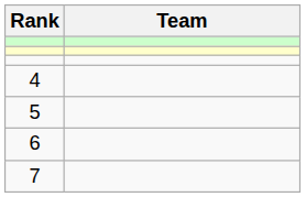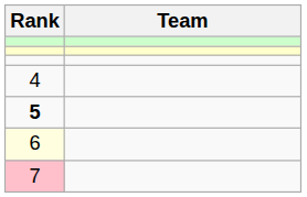row 6 | Rank: normal -> bold
row 7 | Rank: no background -> lightyellow background
row 8 | Rank: no background -> pink background
